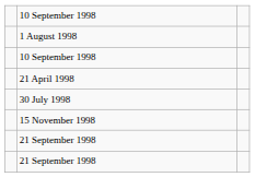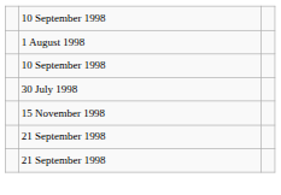- row: 21 April 1998
